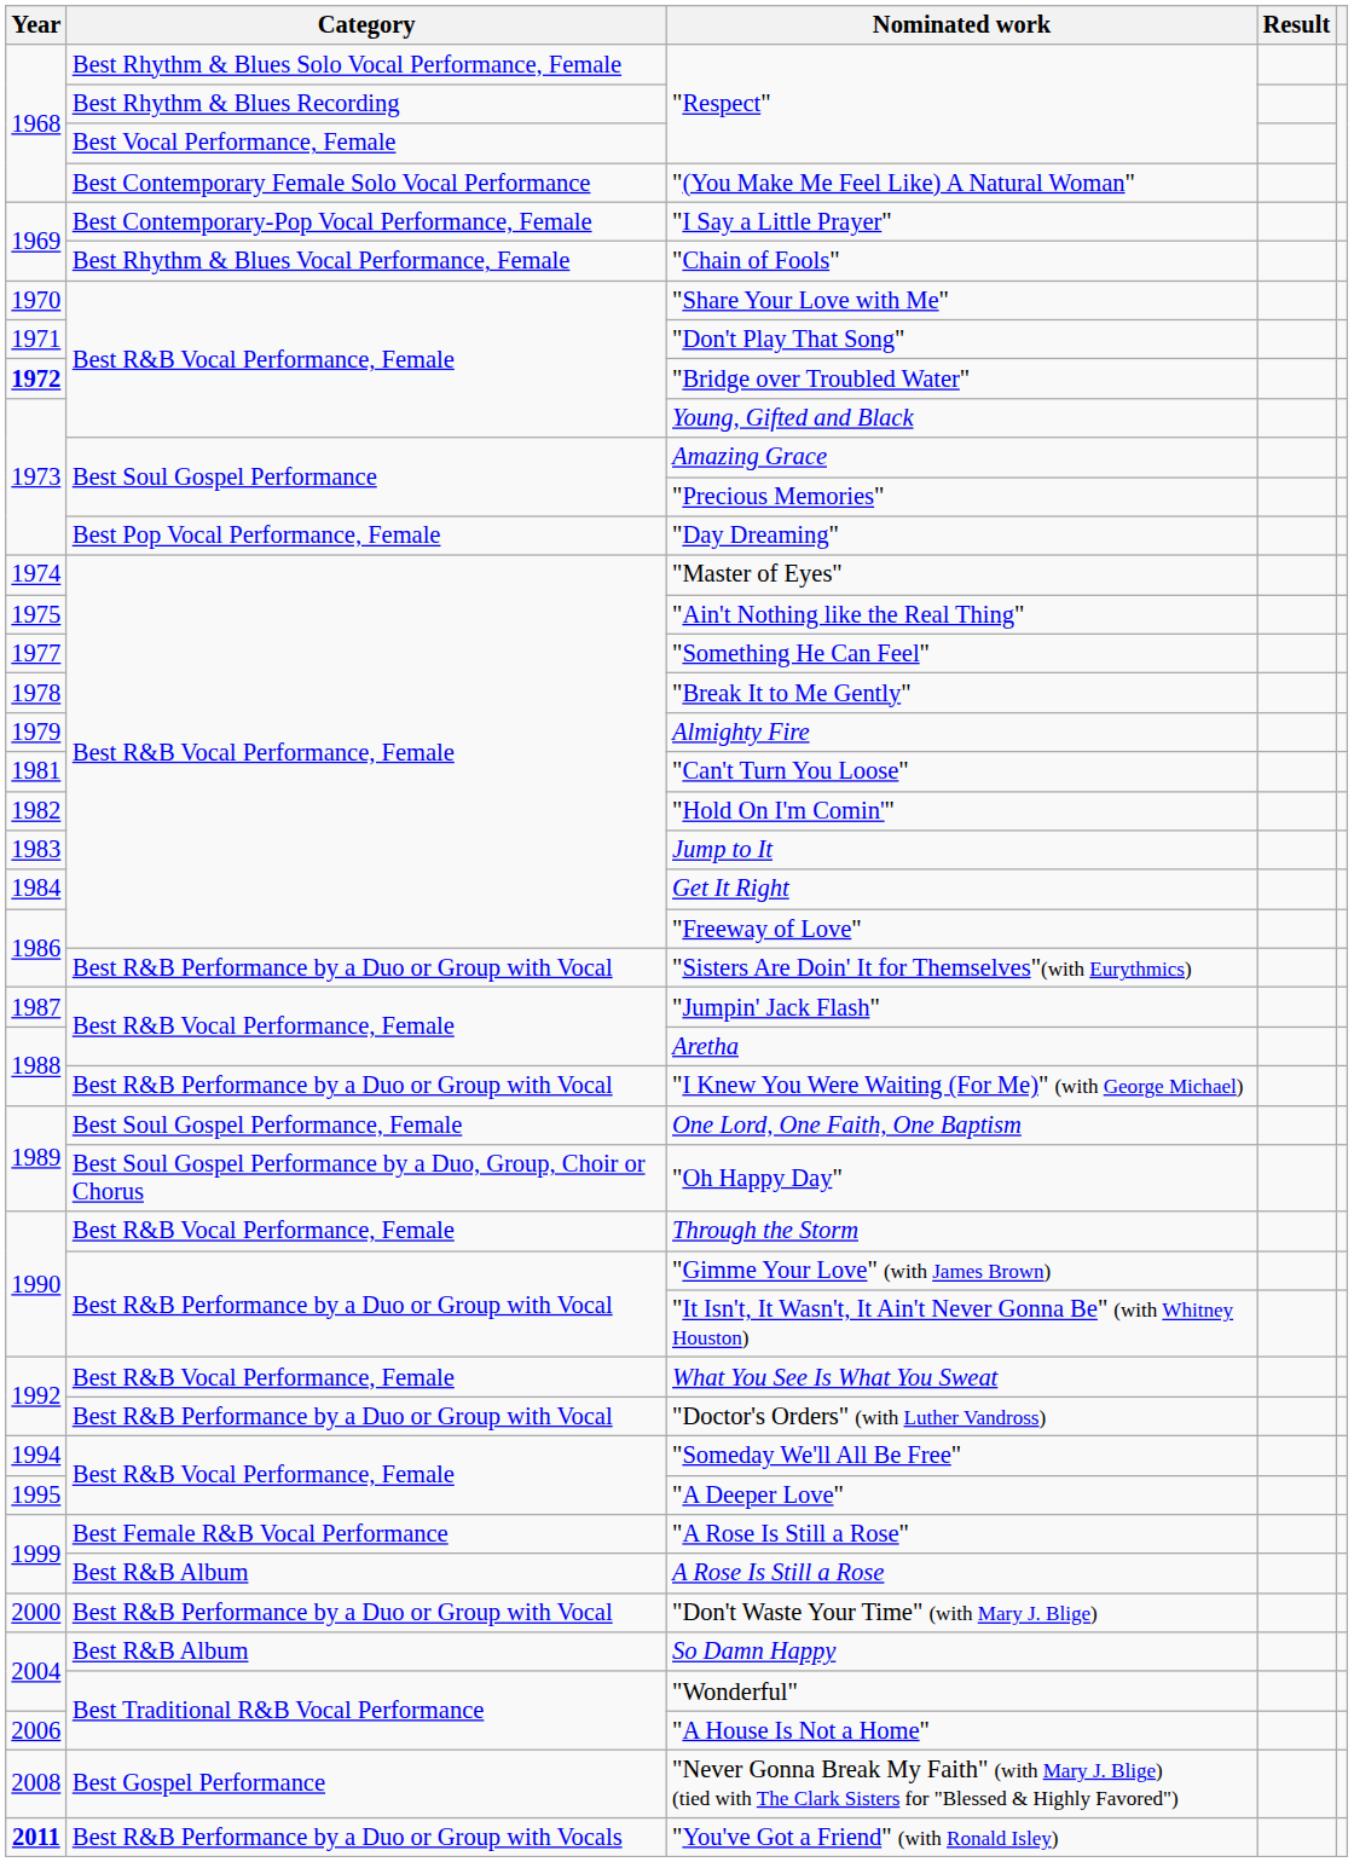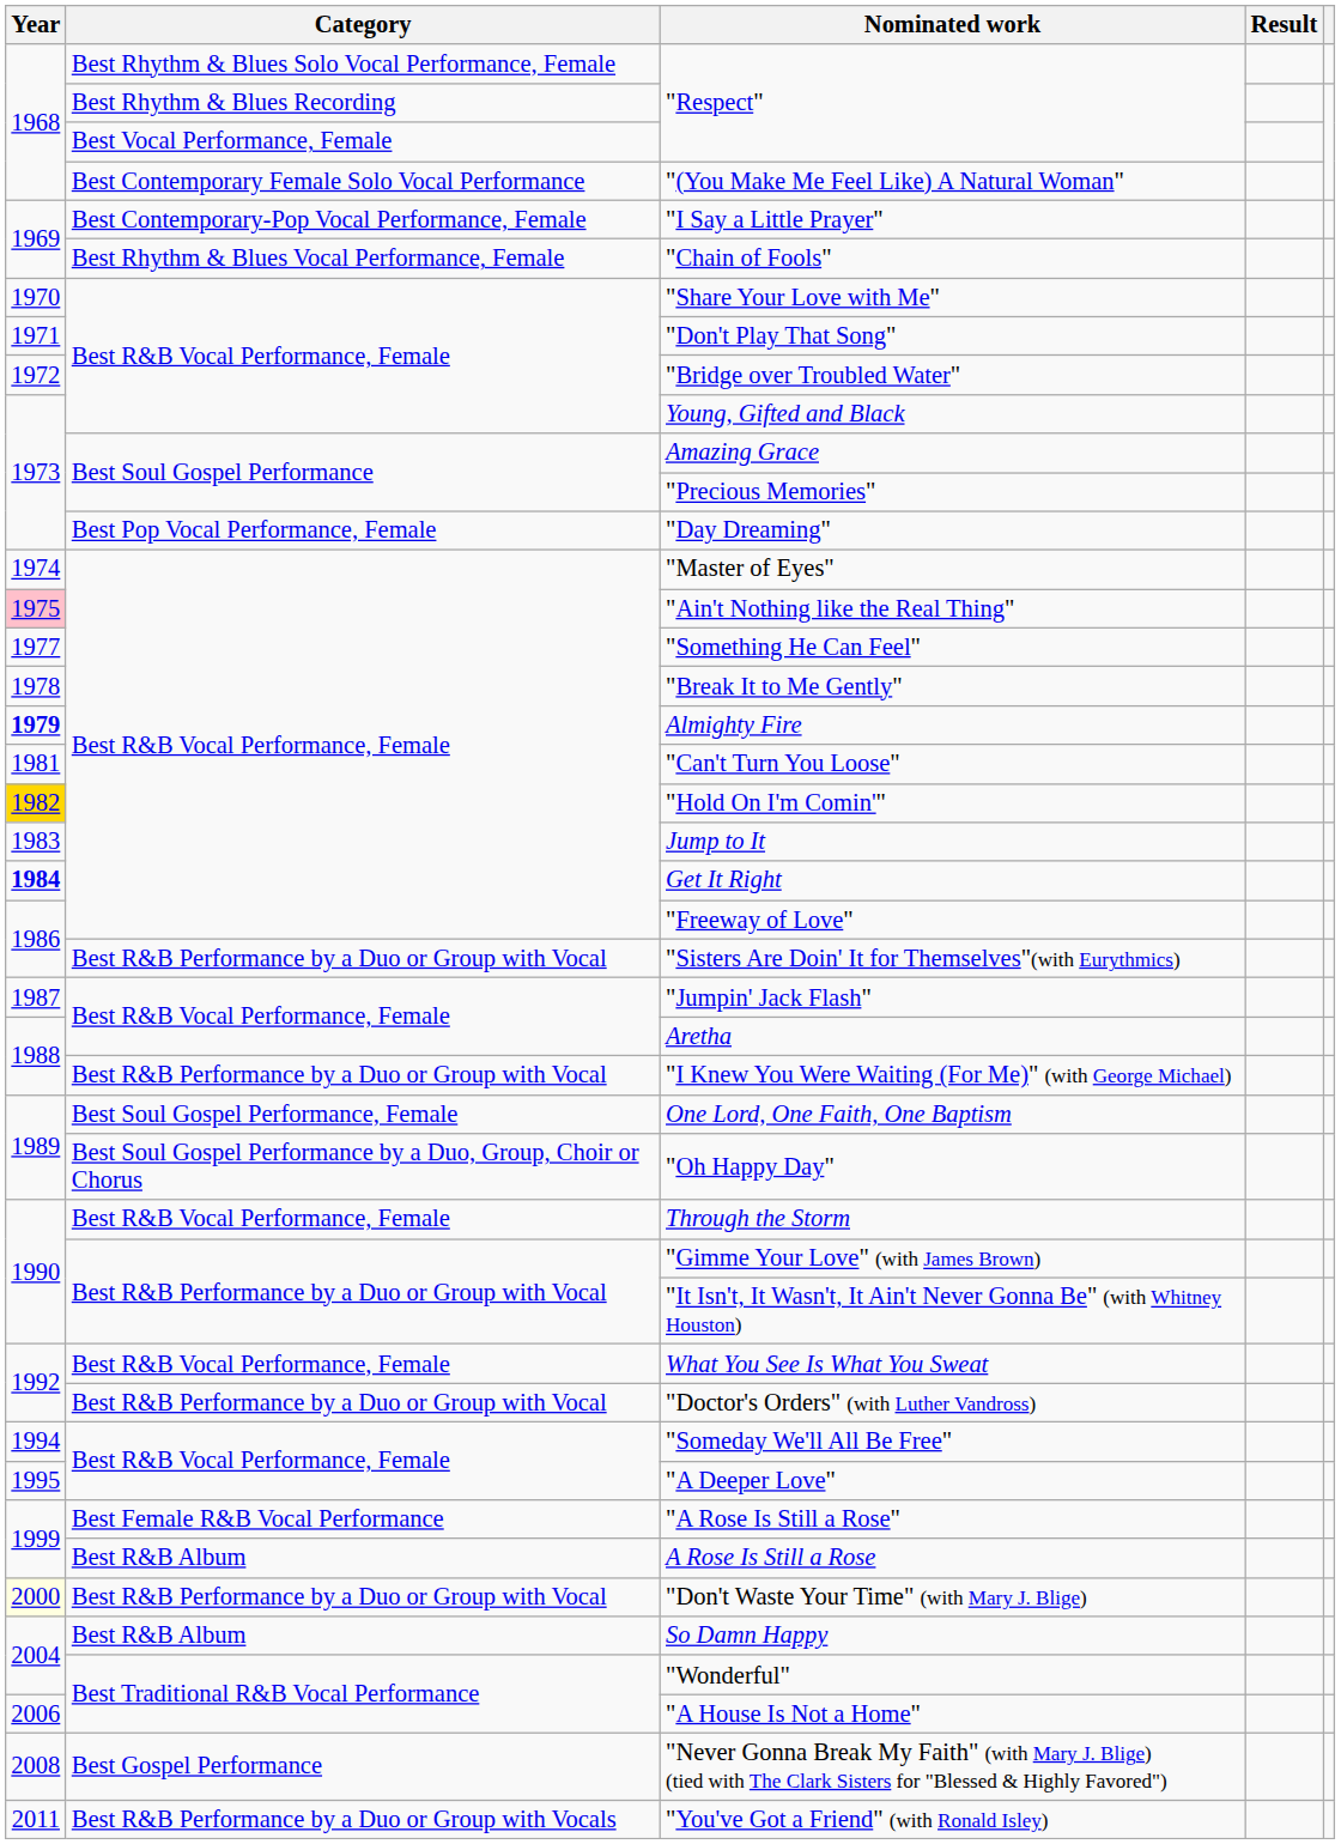"Bridge over Troubled Water" | Year: bold -> normal
"Ain't Nothing like the Real Thing" | Year: no background -> pink background
Almighty Fire | Year: normal -> bold
"Hold On I'm Comin'" | Year: no background -> gold background
Get It Right | Year: normal -> bold
"Don't Waste Your Time" (with Mary J. Blige) | Year: no background -> lightyellow background
"You've Got a Friend" (with Ronald Isley) | Year: bold -> normal
